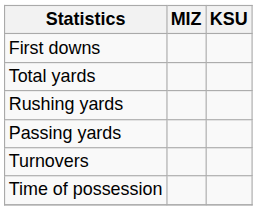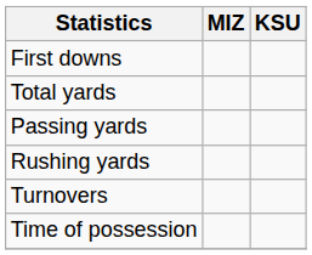rows swapped: Rushing yards <-> Passing yards
